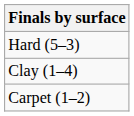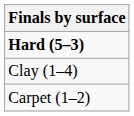row 2 | column 1: normal -> bold
